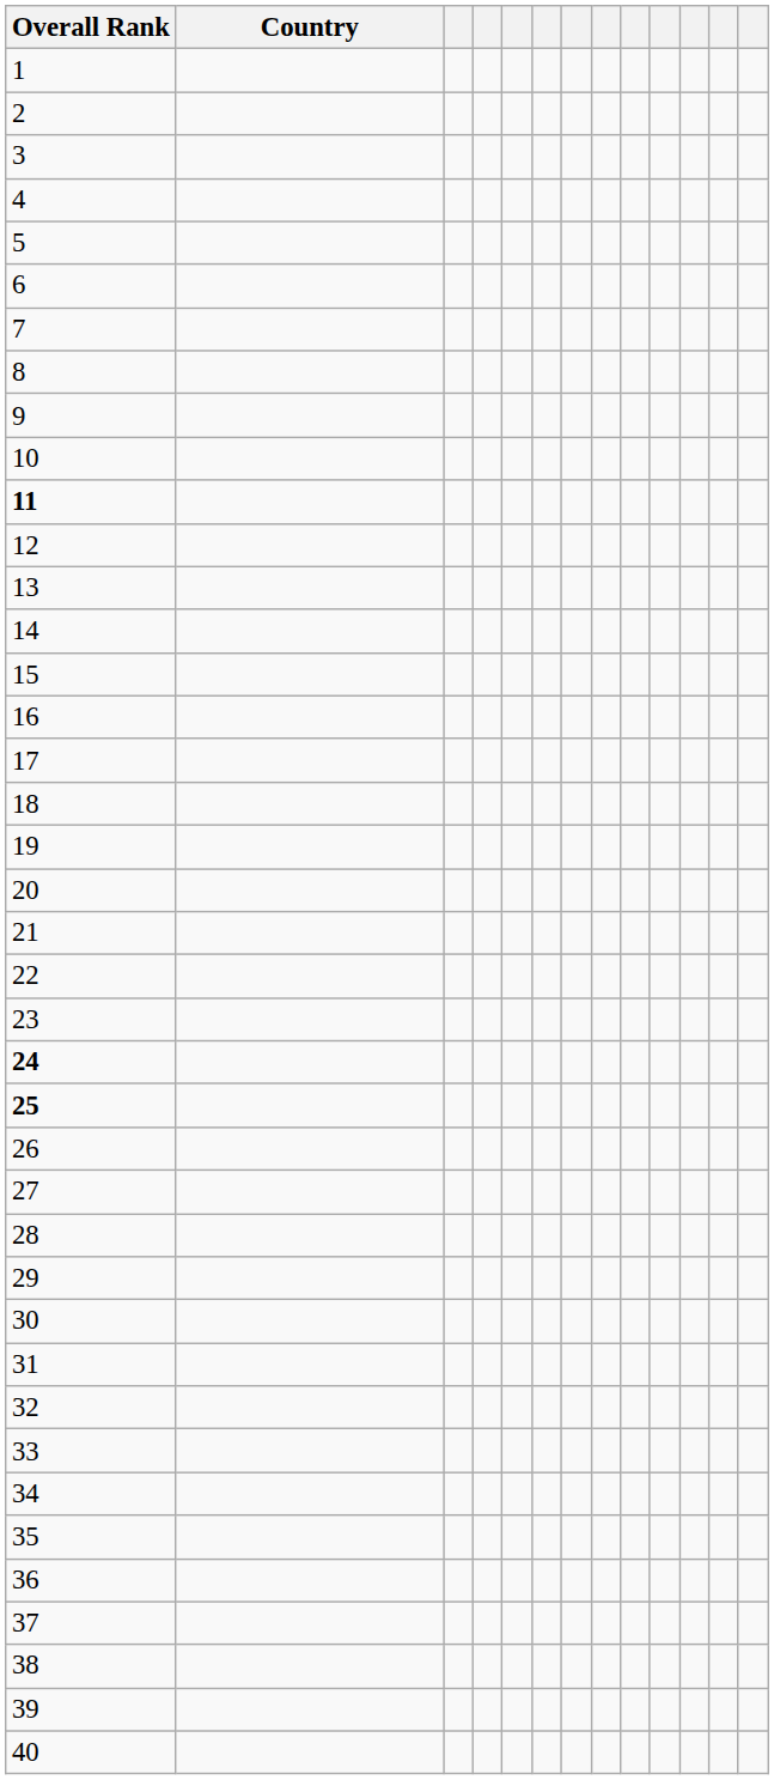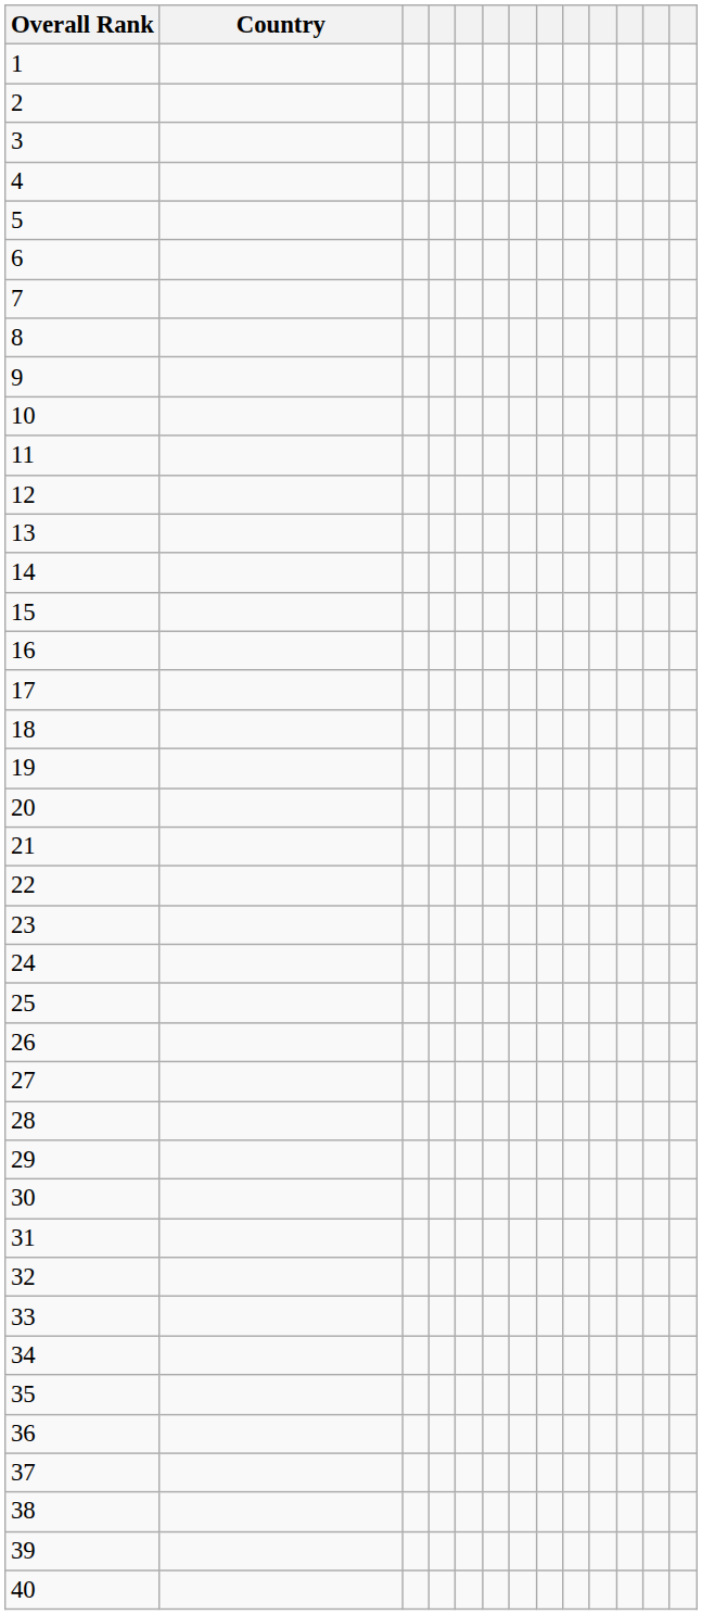11 | Overall Rank: bold -> normal
24 | Overall Rank: bold -> normal
25 | Overall Rank: bold -> normal
